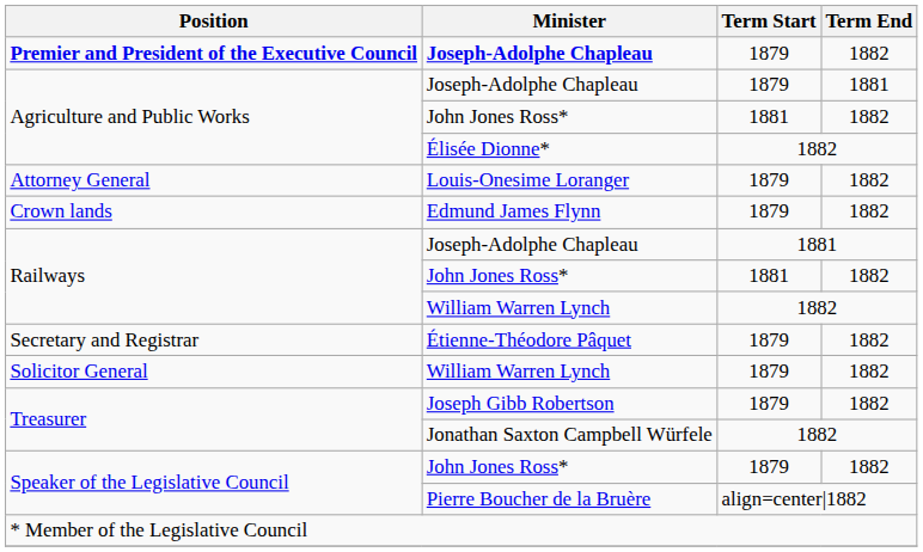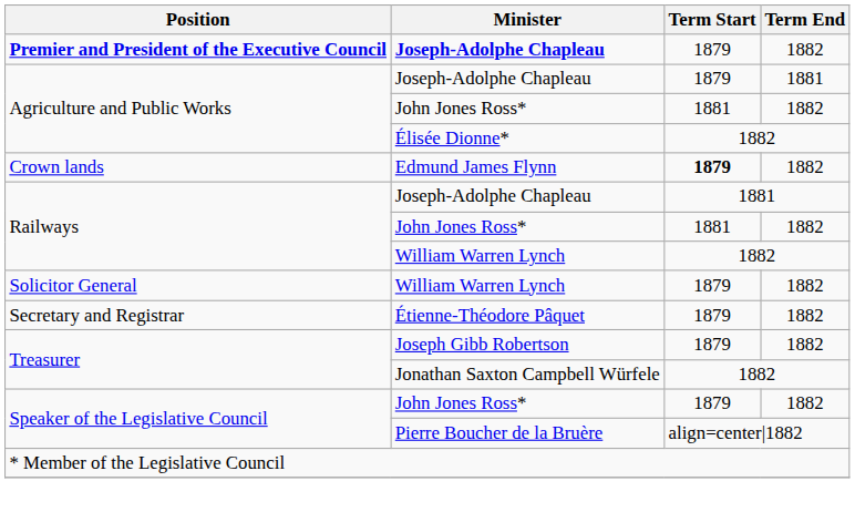- row: Attorney General | Louis-Onesime Loranger | 1879 | 1882
Edmund James Flynn | Term Start: normal -> bold
rows swapped: Étienne-Théodore Pâquet <-> Solicitor General / William Warren Lynch
